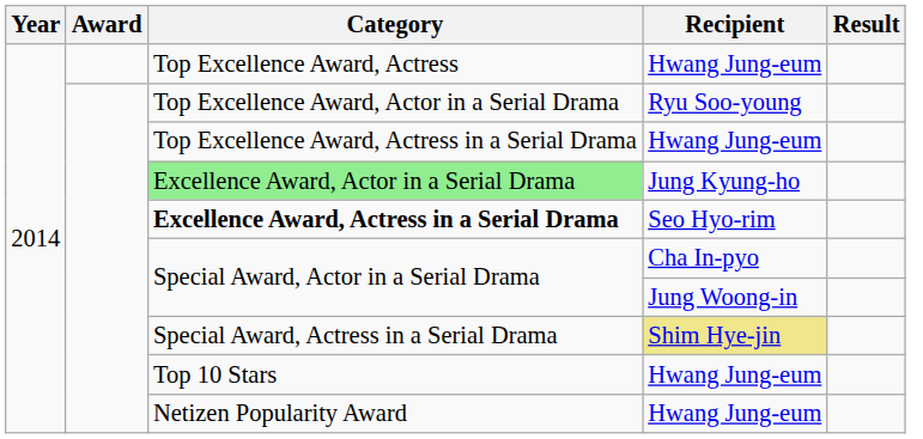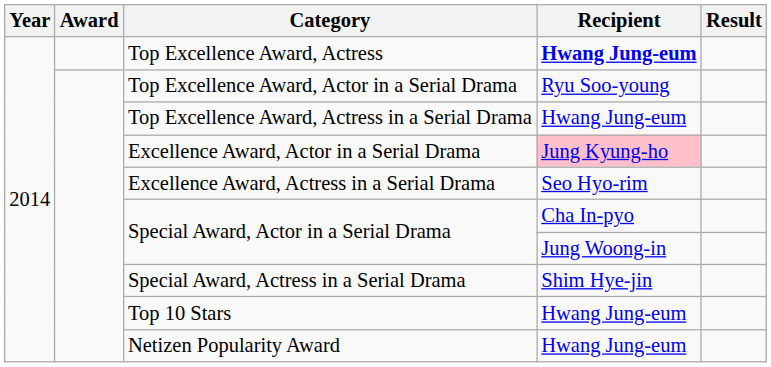Top Excellence Award, Actress | Recipient: normal -> bold
Excellence Award, Actor in a Serial Drama | Category: lightgreen background -> no background
Excellence Award, Actor in a Serial Drama | Recipient: no background -> pink background
Excellence Award, Actress in a Serial Drama | Category: bold -> normal
Special Award, Actress in a Serial Drama | Recipient: khaki background -> no background
